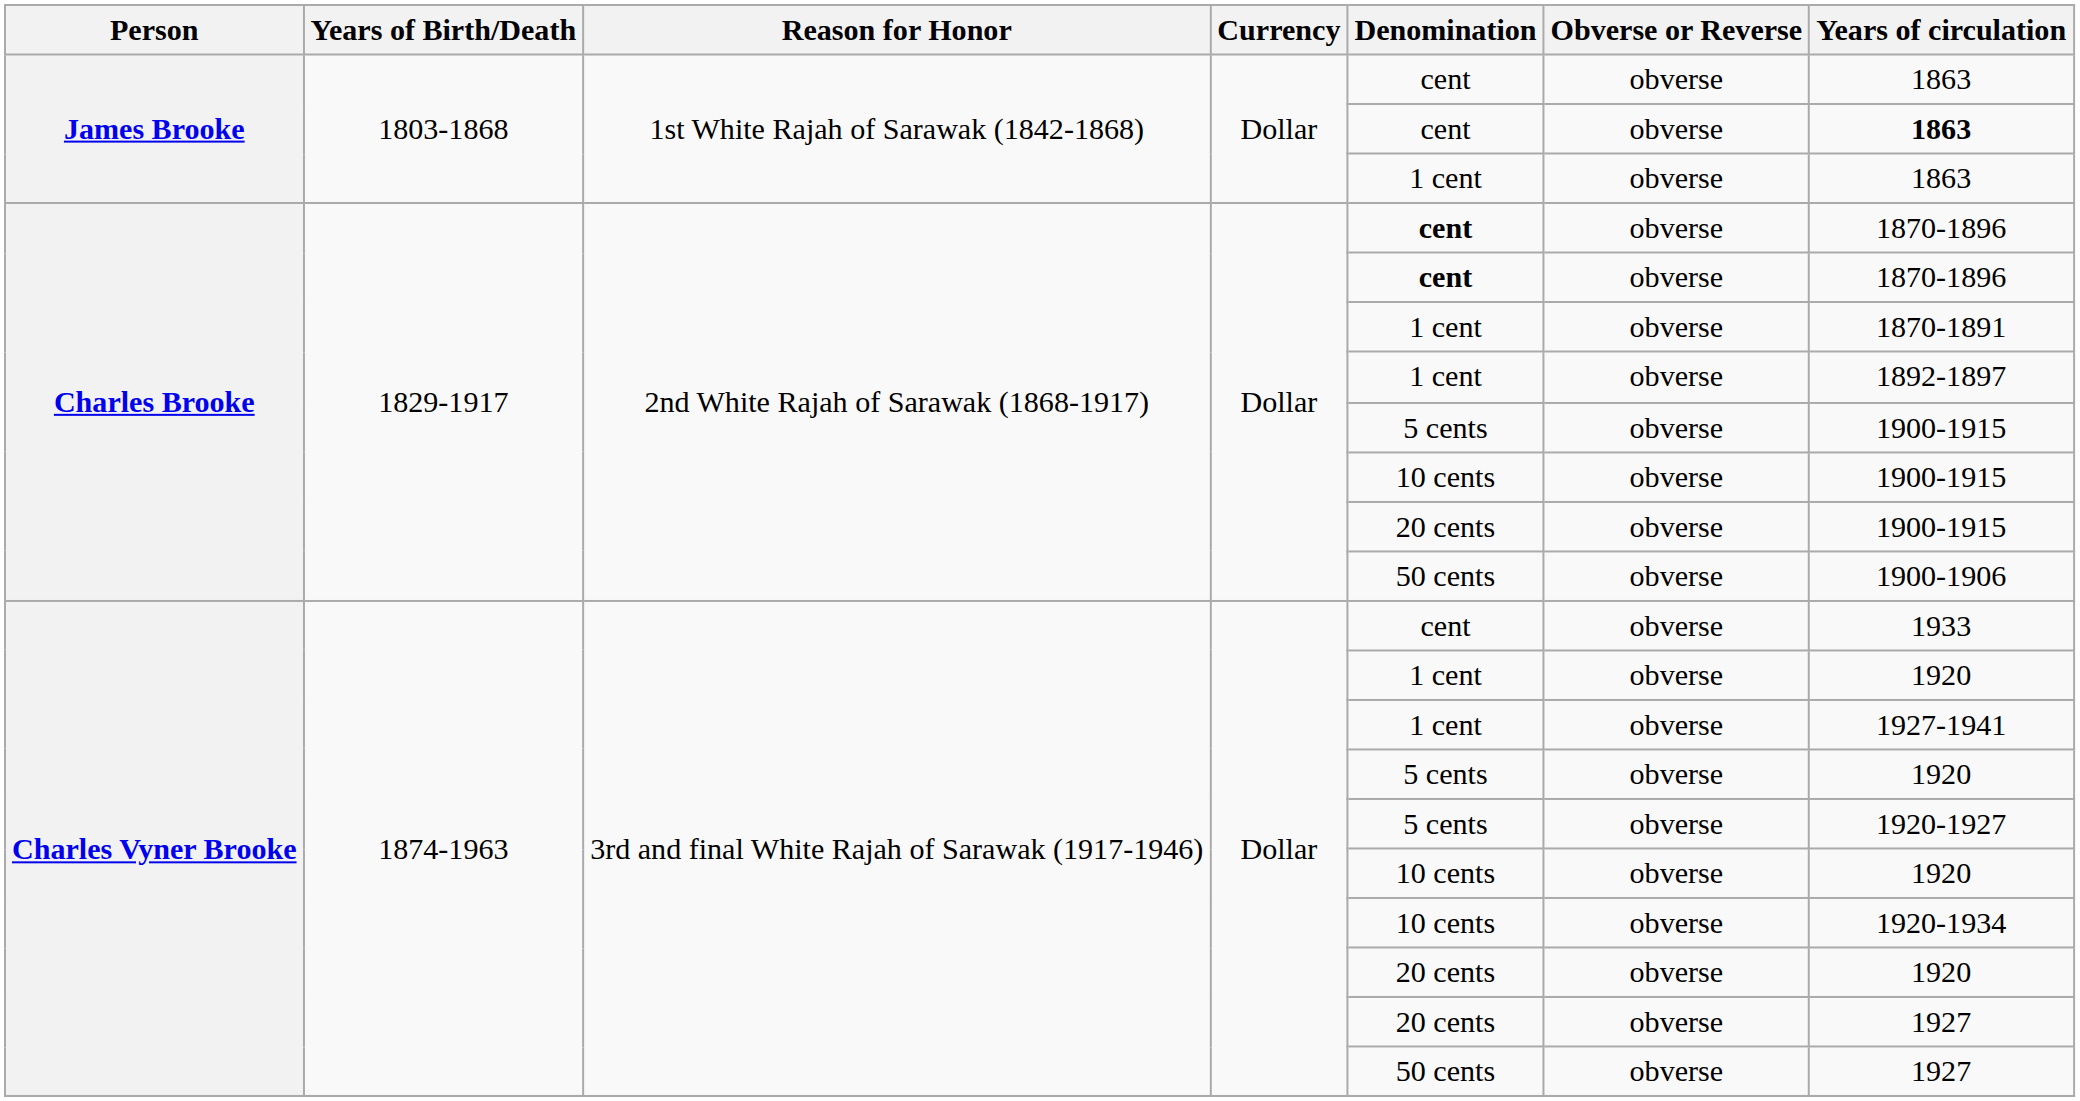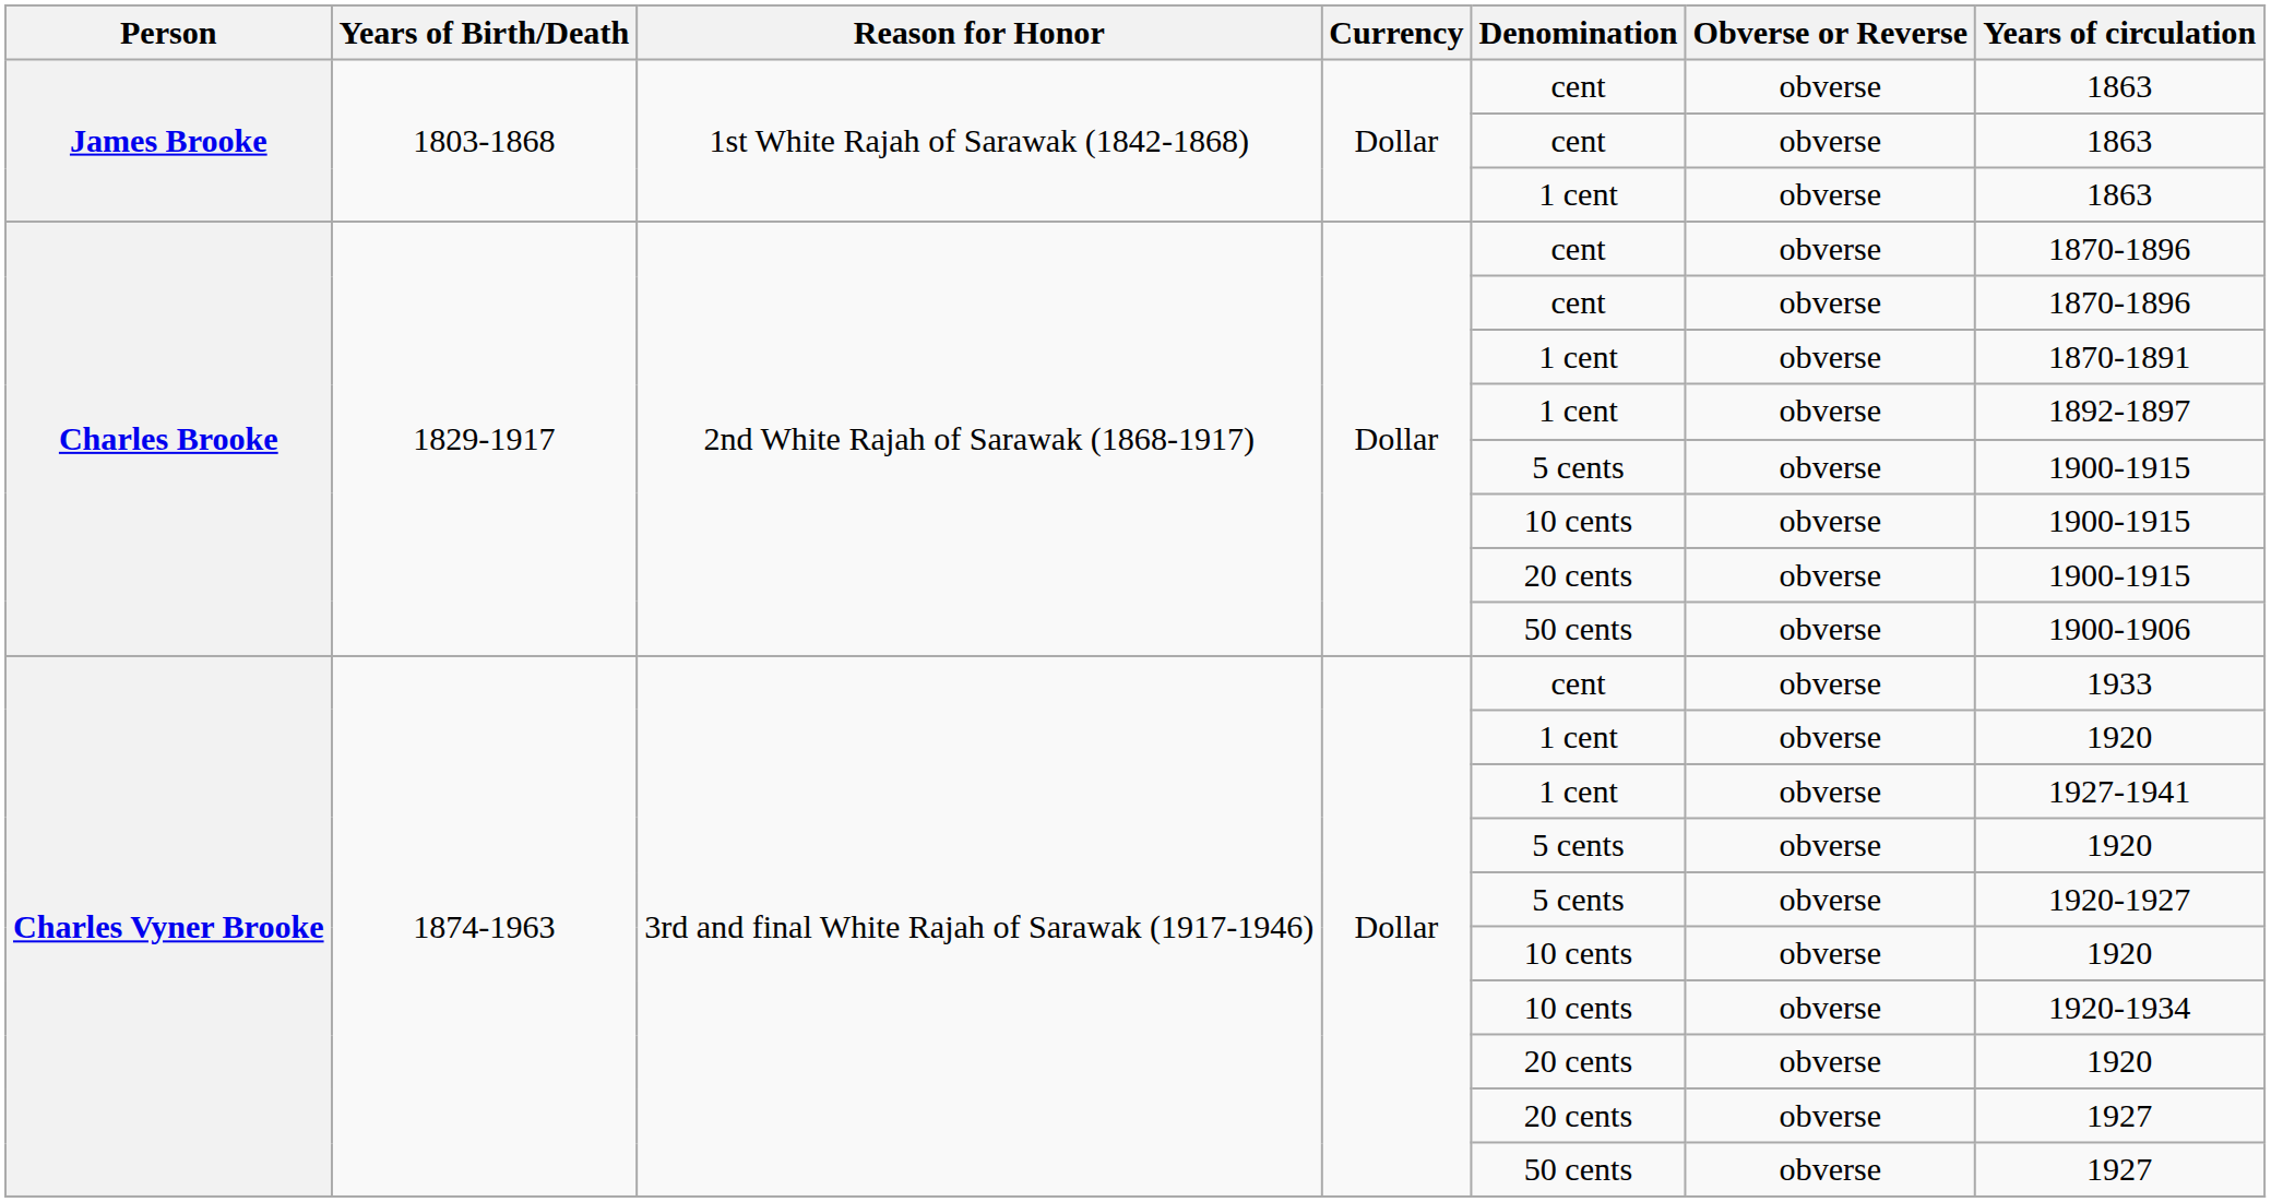row 3 | Years of circulation: bold -> normal
row 5 | Denomination: bold -> normal
row 6 | Denomination: bold -> normal
